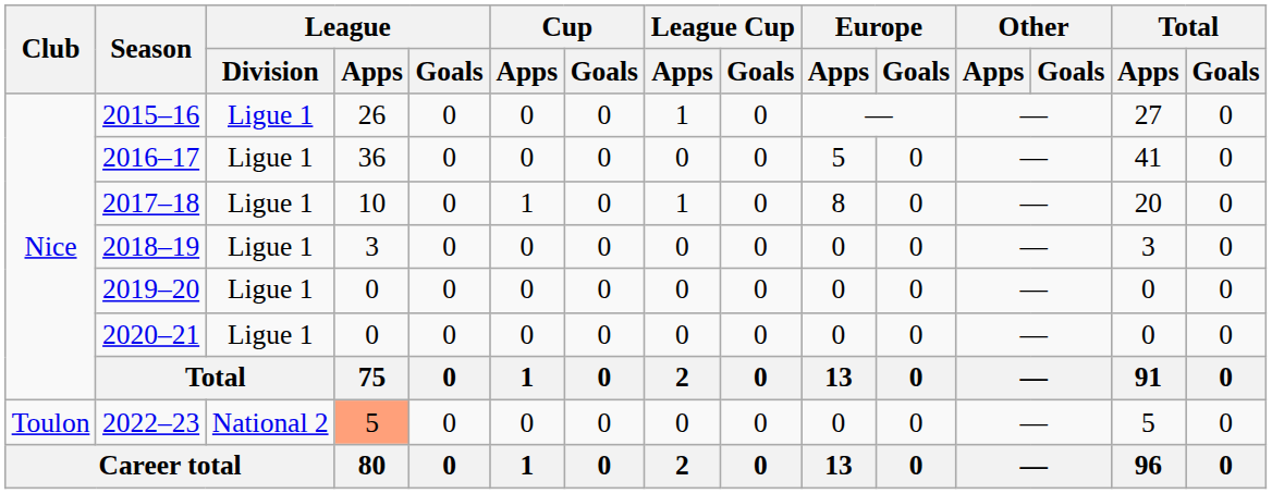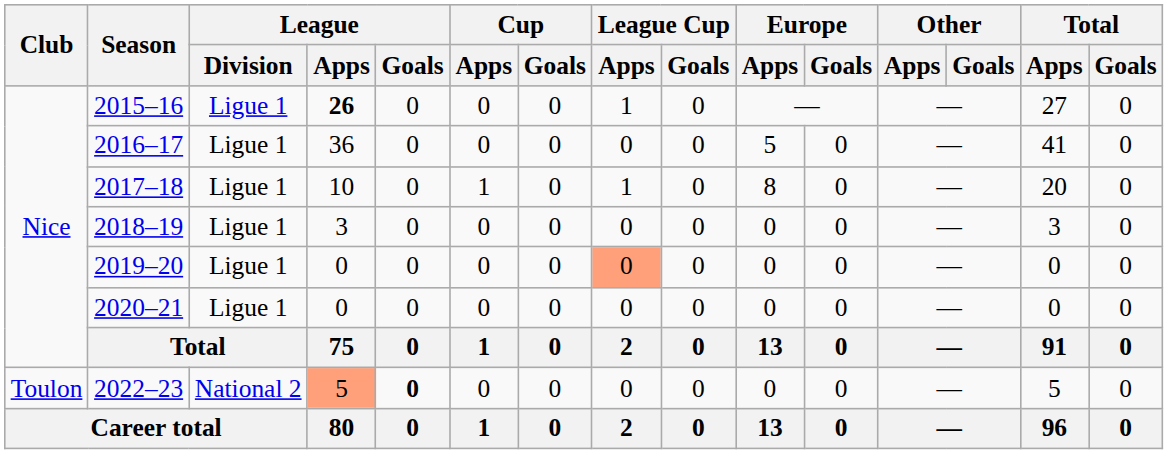2015–16 | League / Apps: normal -> bold
2019–20 | League Cup / Apps: no background -> lightsalmon background
2022–23 | League / Goals: normal -> bold
